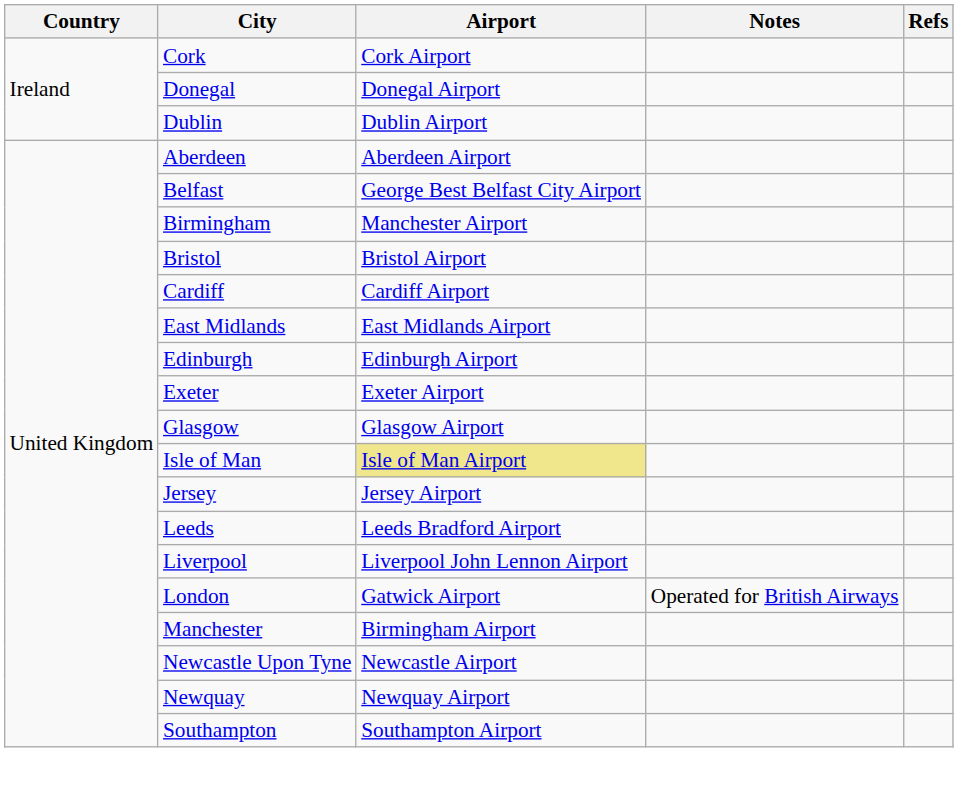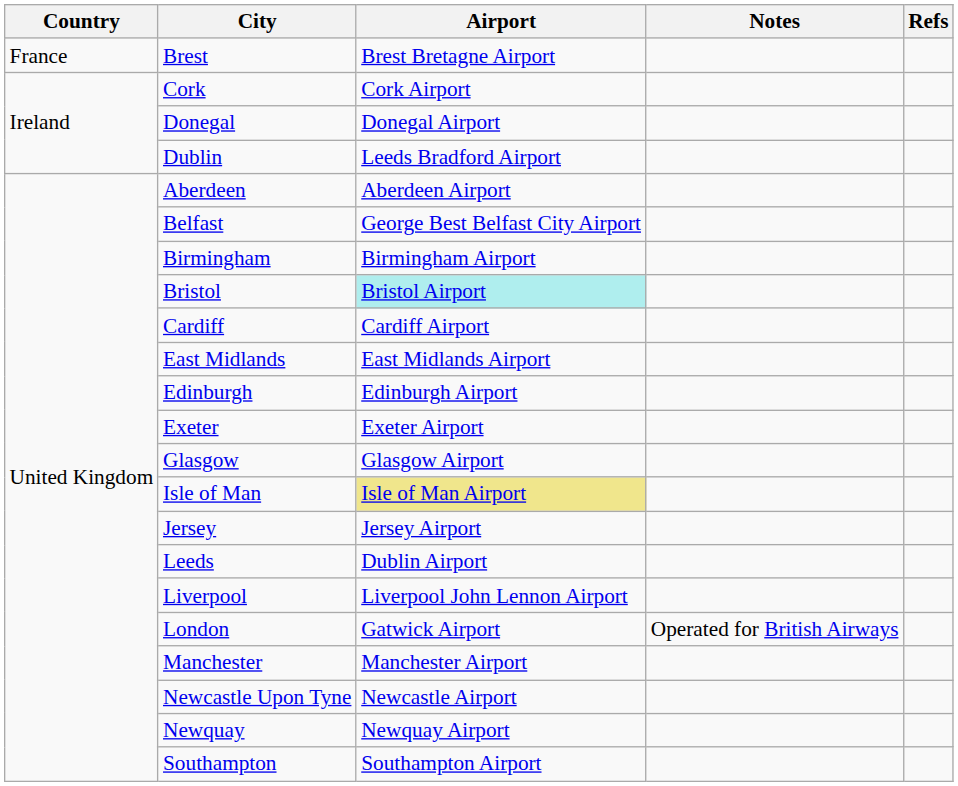+ row: France | Brest | Brest Bretagne Airport
Dublin | Airport: Dublin Airport -> Leeds Bradford Airport
Birmingham | Airport: Manchester Airport -> Birmingham Airport
Bristol | Airport: no background -> paleturquoise background
Leeds | Airport: Leeds Bradford Airport -> Dublin Airport
Manchester | Airport: Birmingham Airport -> Manchester Airport
